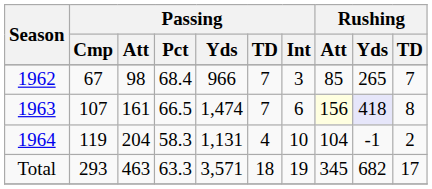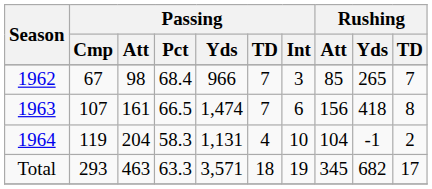1963 | Rushing / Att: lightyellow background -> no background
1963 | Rushing / Yds: lavender background -> no background
